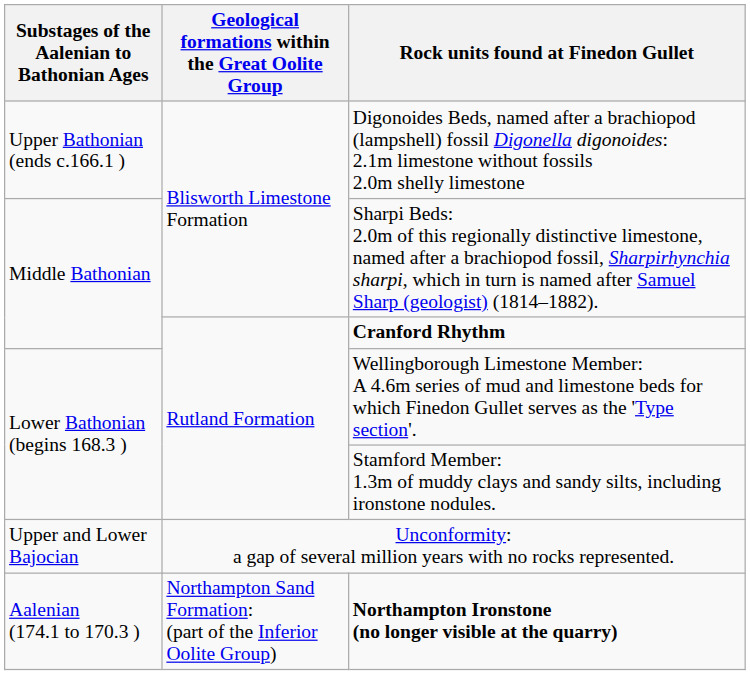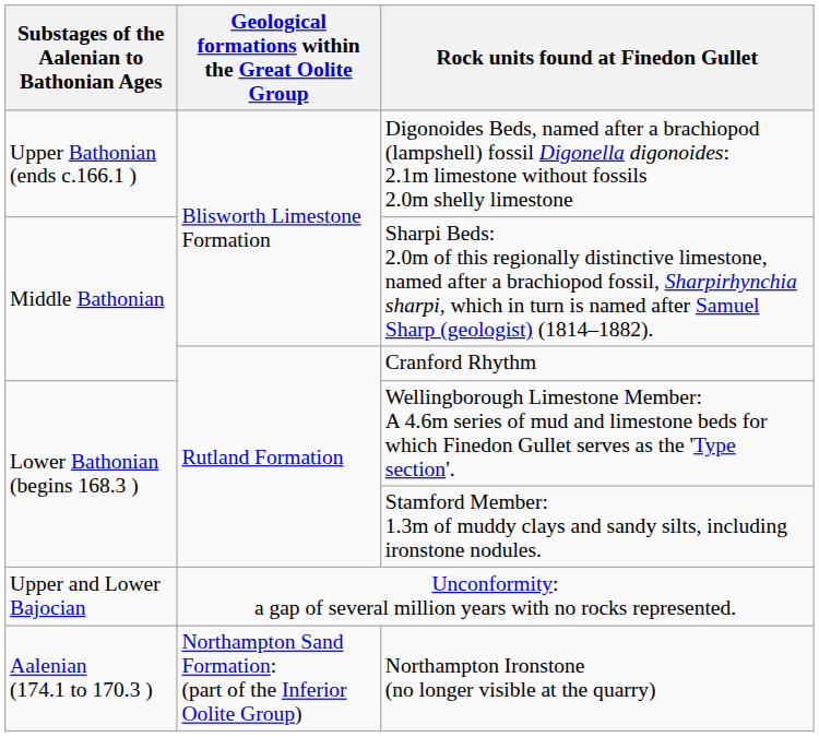Cranford Rhythm | Rock units found at Finedon Gullet: bold -> normal
Northampton Ironstone (no longer visible at the quarry) | Rock units found at Finedon Gullet: bold -> normal
